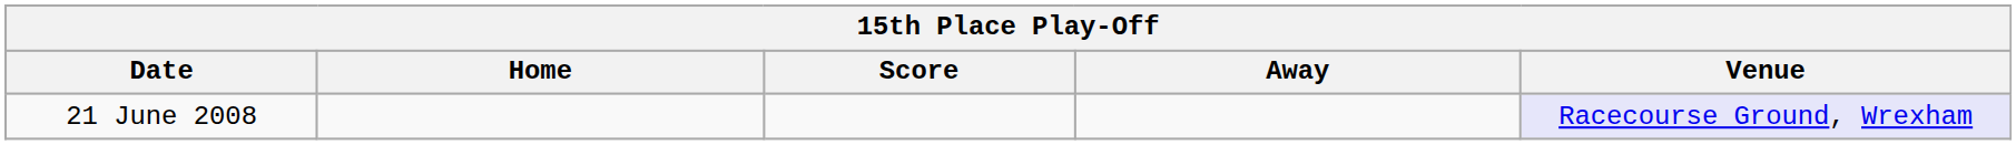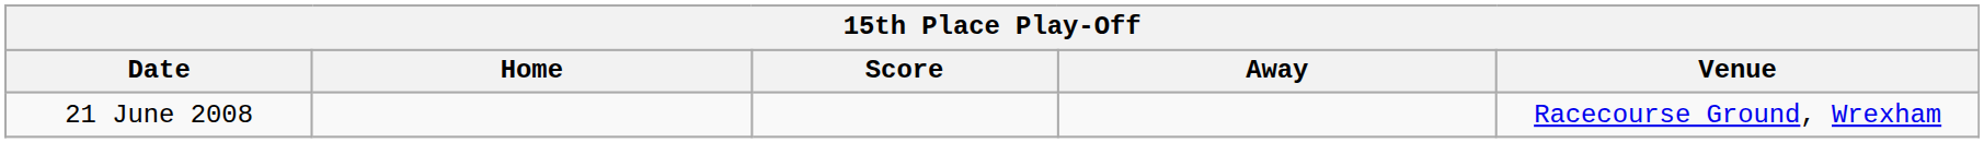21 June 2008 | Venue: lavender background -> no background
